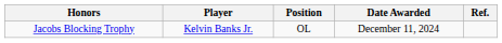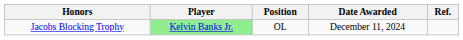Jacobs Blocking Trophy | Player: no background -> lightgreen background
